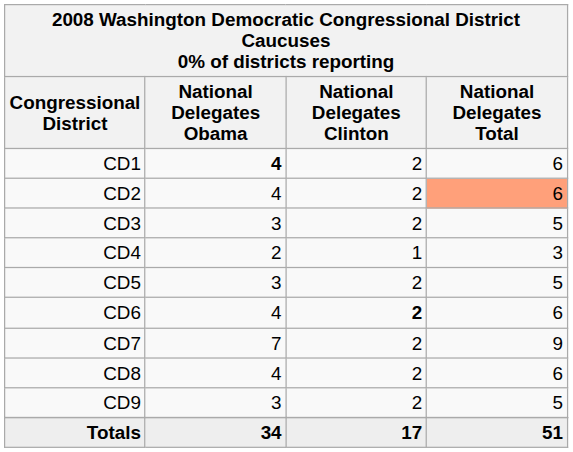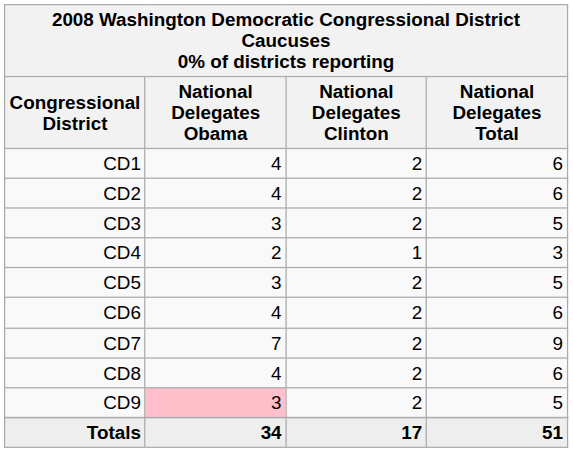CD1 | National Delegates Obama: bold -> normal
CD2 | National Delegates Total: lightsalmon background -> no background
CD6 | National Delegates Clinton: bold -> normal
CD9 | National Delegates Obama: no background -> pink background
